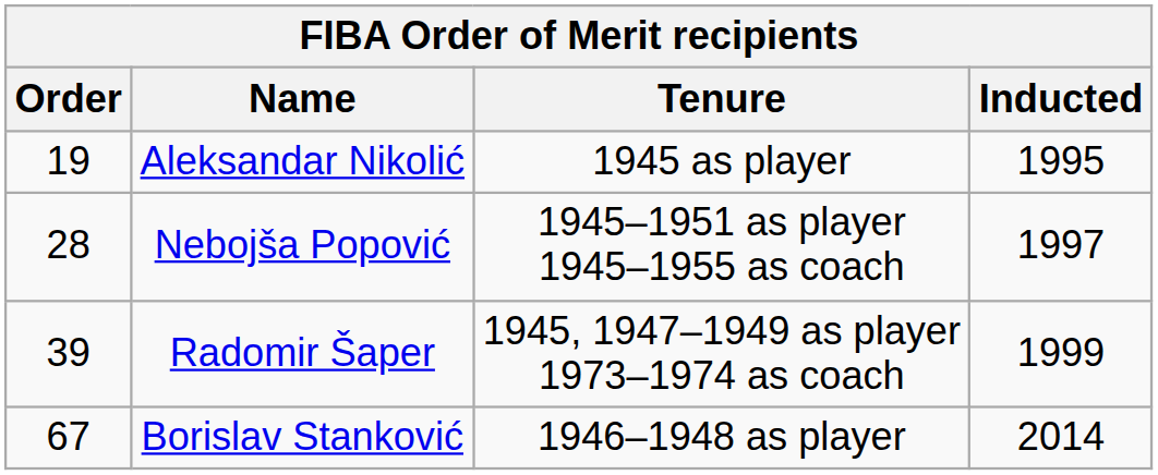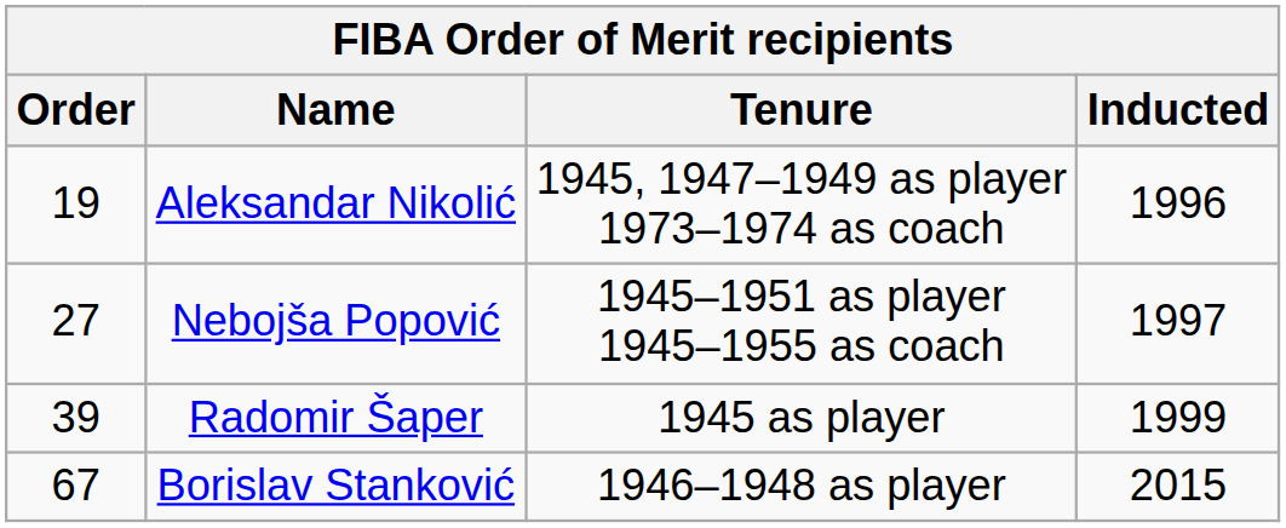Aleksandar Nikolić | Tenure: 1945 as player -> 1945, 1947–1949 as player 1973–1974 as coach
Aleksandar Nikolić | Inducted: 1995 -> 1996
Nebojša Popović | Order: 28 -> 27
Radomir Šaper | Tenure: 1945, 1947–1949 as player 1973–1974 as coach -> 1945 as player
Borislav Stanković | Inducted: 2014 -> 2015
